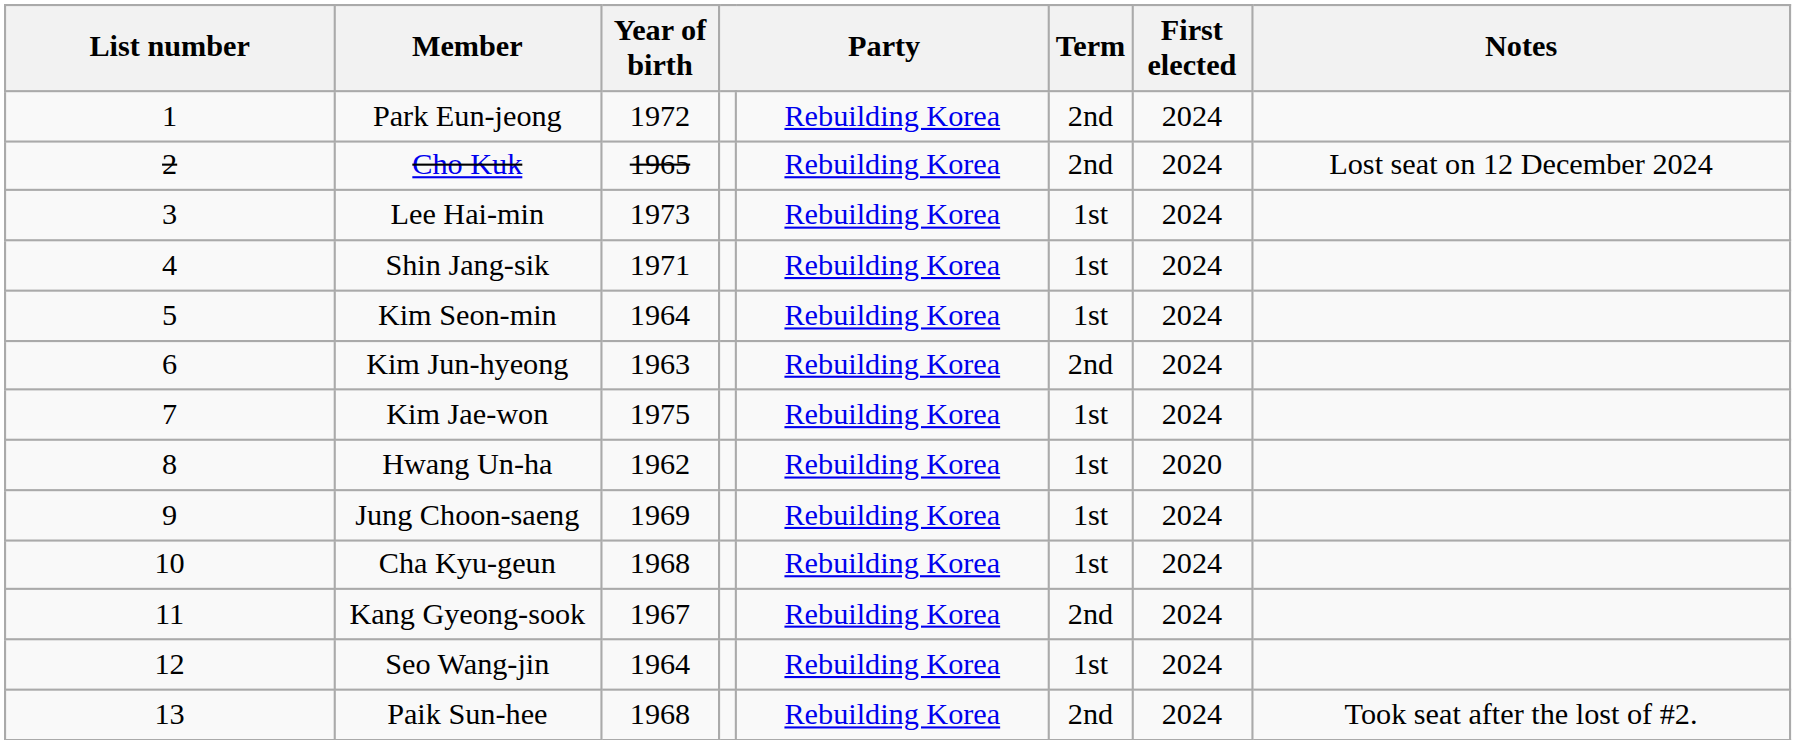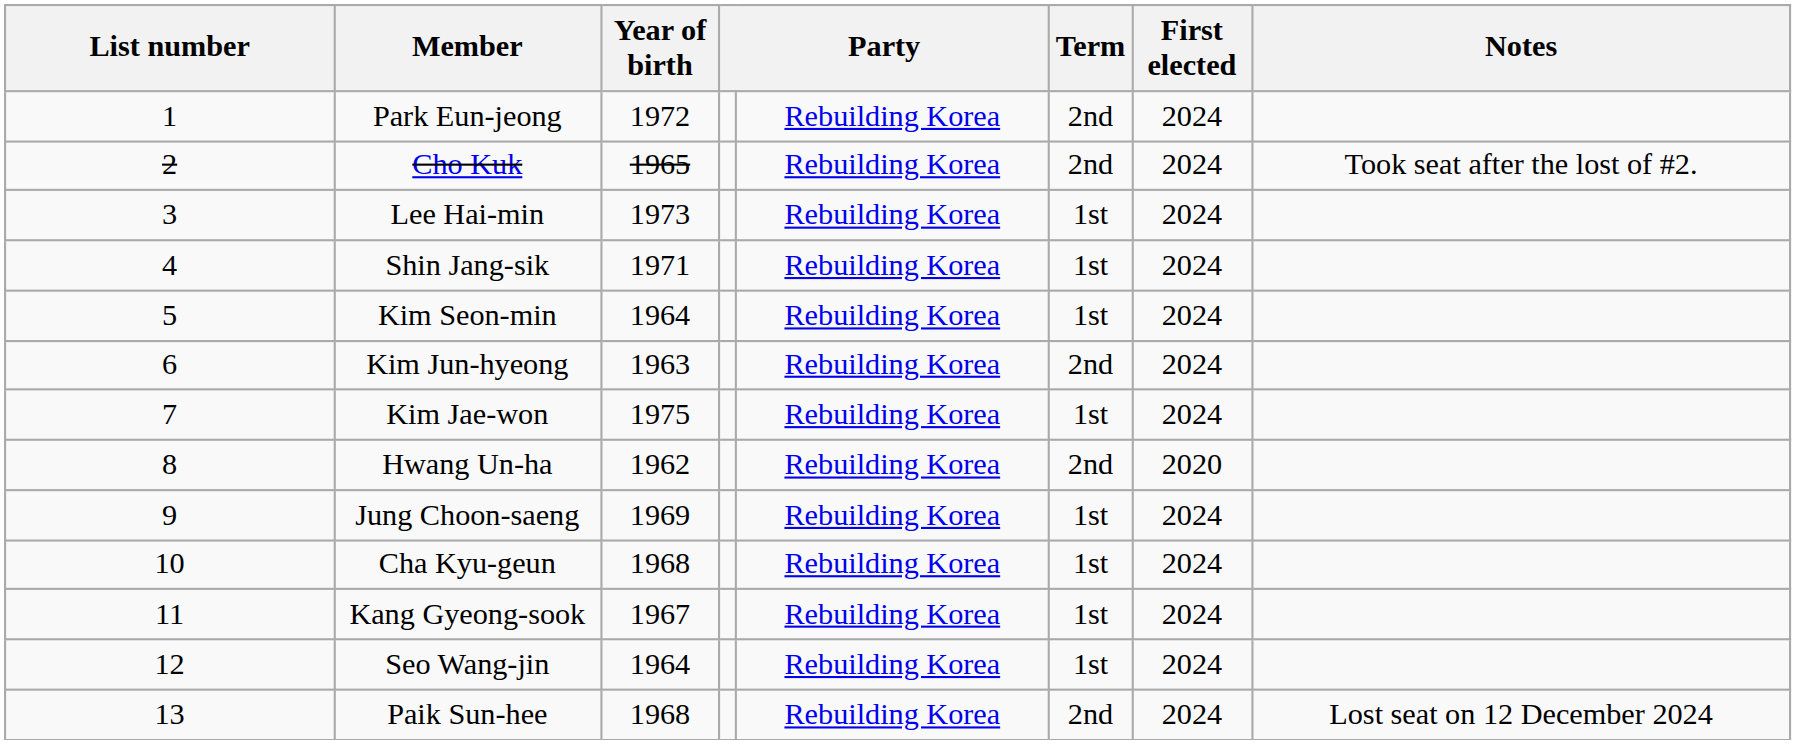Cho Kuk | Notes: Lost seat on 12 December 2024 -> Took seat after the lost of #2.
Hwang Un-ha | Term: 1st -> 2nd
Kang Gyeong-sook | Term: 2nd -> 1st
Paik Sun-hee | Notes: Took seat after the lost of #2. -> Lost seat on 12 December 2024
